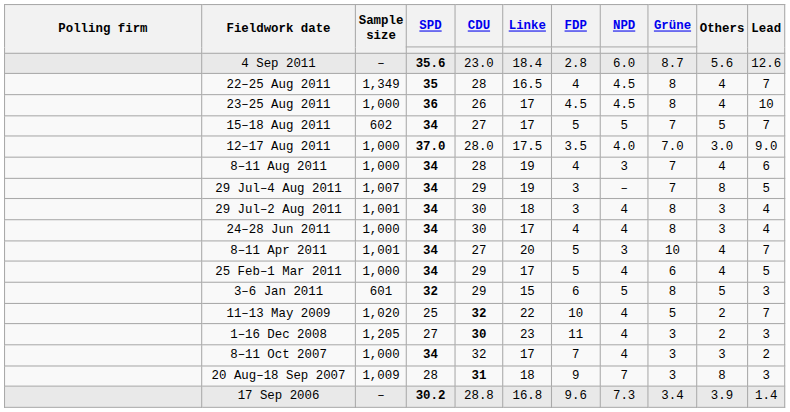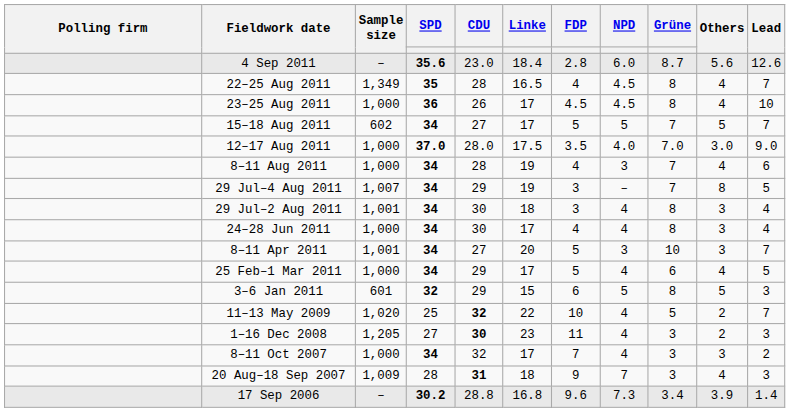8–11 Apr 2011 | Others: 4 -> 3
20 Aug–18 Sep 2007 | Others: 8 -> 4
